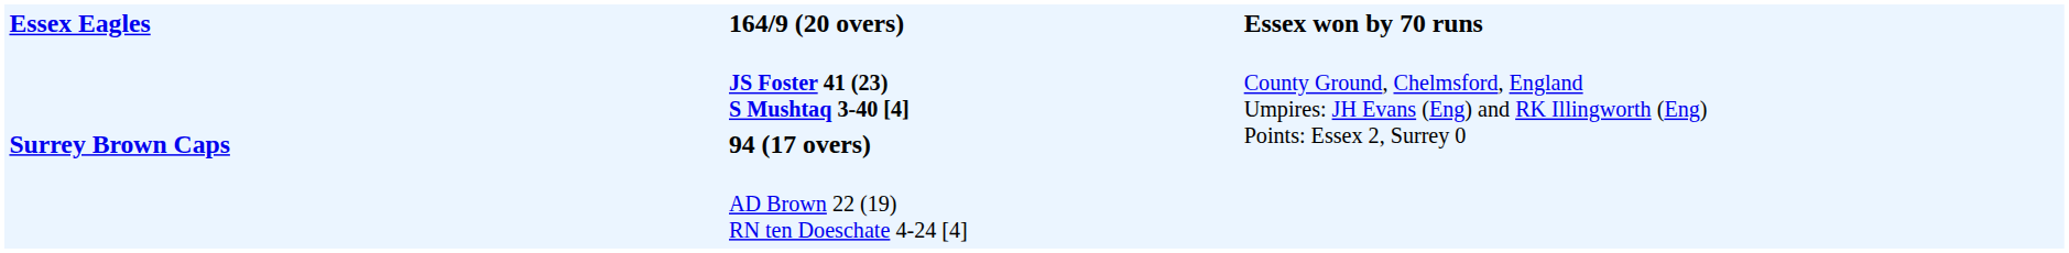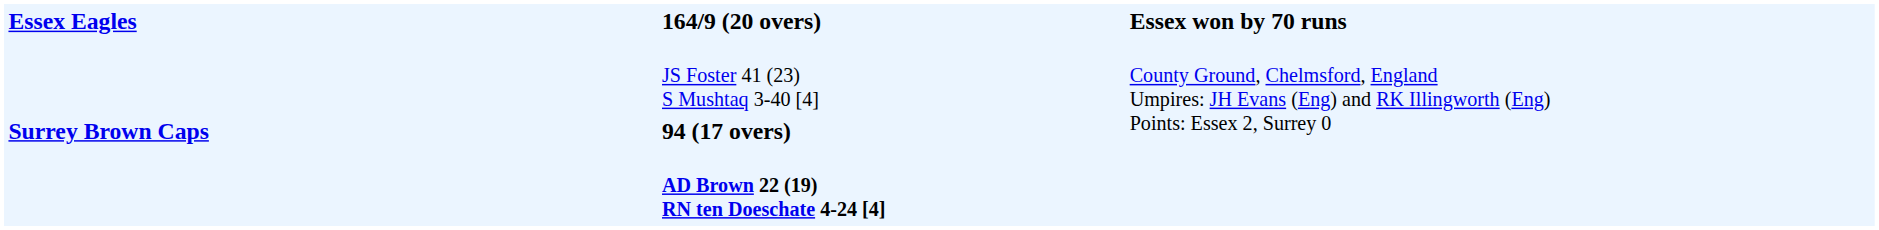JS Foster 41 (23) S Mushtaq 3-40 [4] | 164/9 (20 overs): bold -> normal
AD Brown 22 (19) RN ten Doeschate 4-24 [4] | 164/9 (20 overs): normal -> bold
